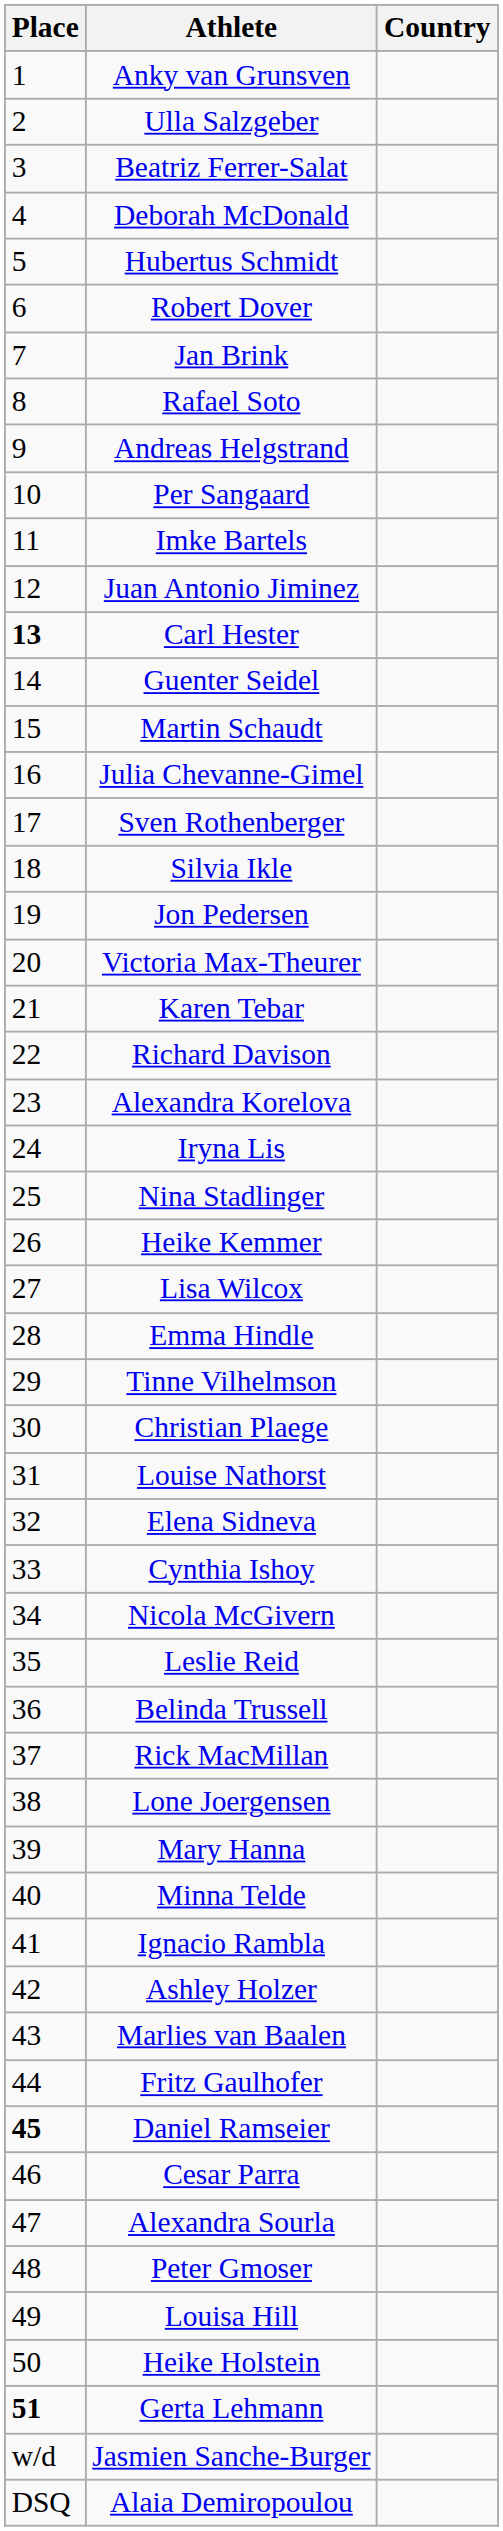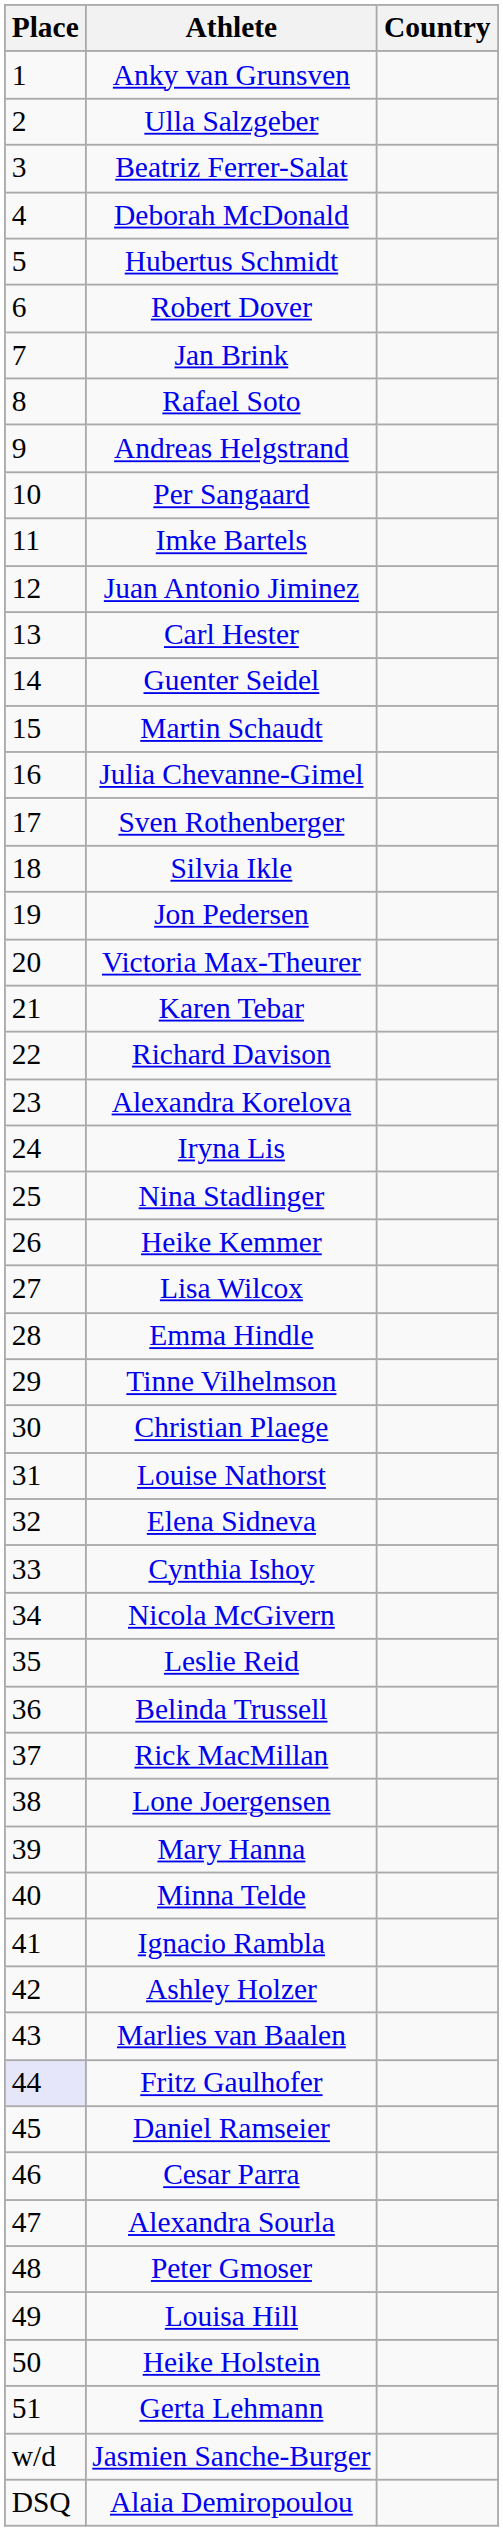Carl Hester | Place: bold -> normal
Fritz Gaulhofer | Place: no background -> lavender background
Daniel Ramseier | Place: bold -> normal
Gerta Lehmann | Place: bold -> normal
